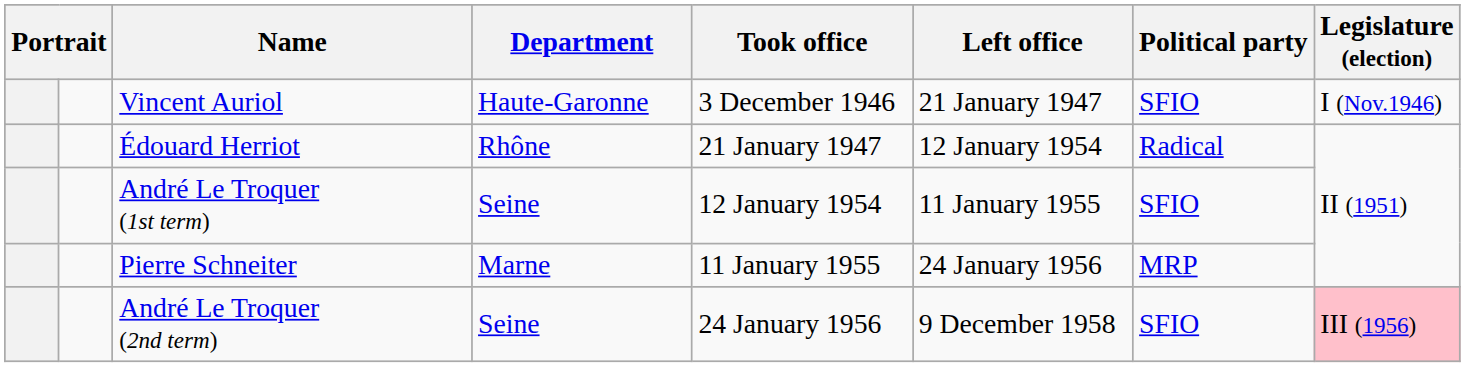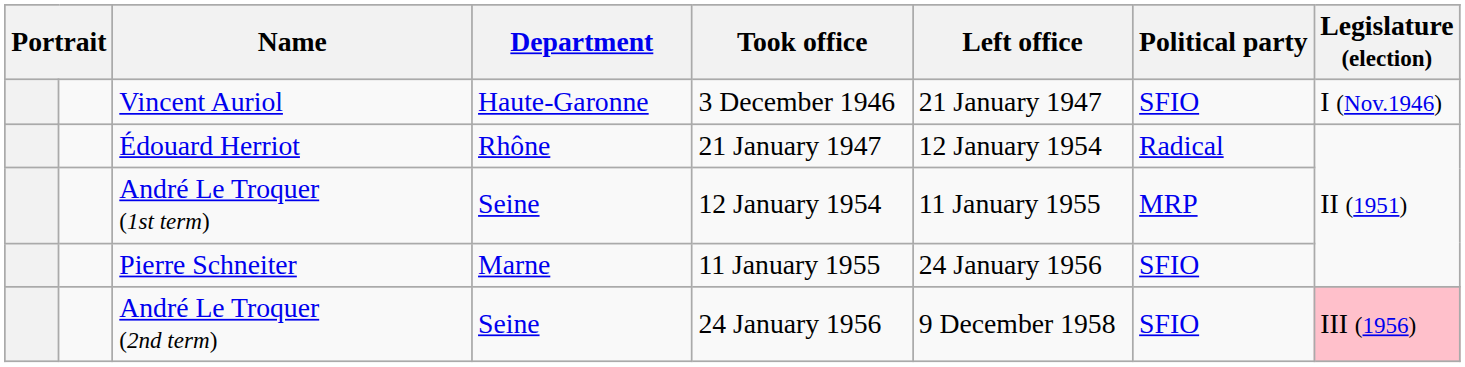André Le Troquer (1st term) | Political party: SFIO -> MRP
Pierre Schneiter | Political party: MRP -> SFIO
